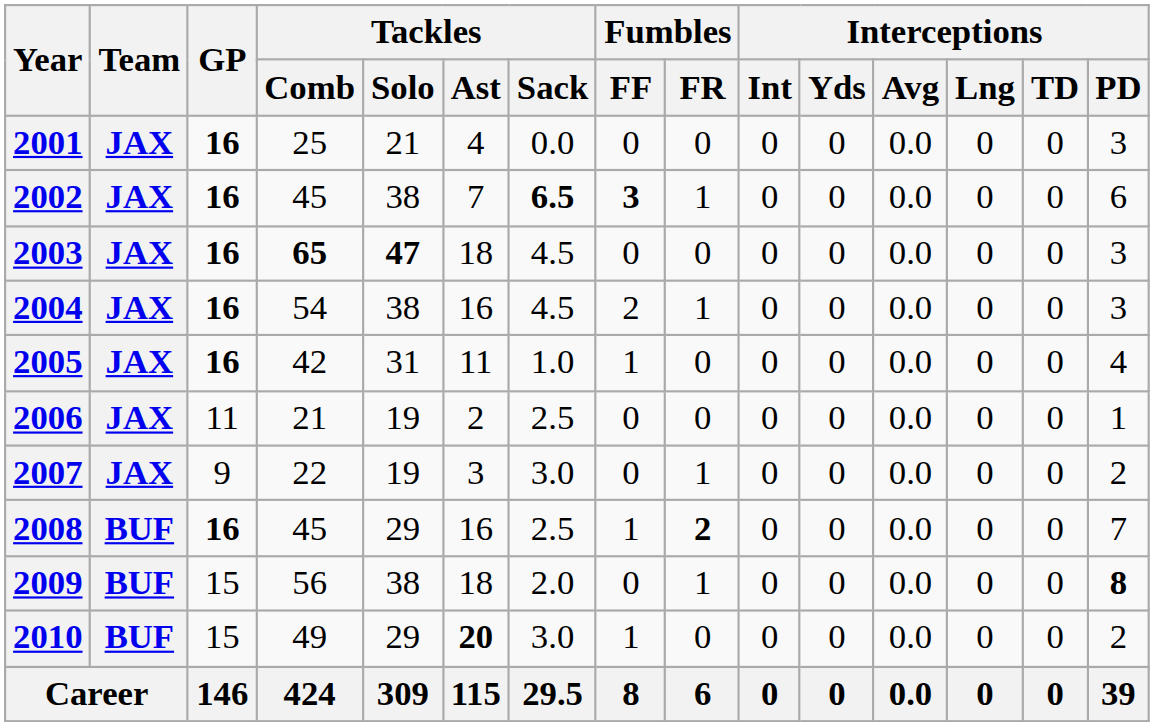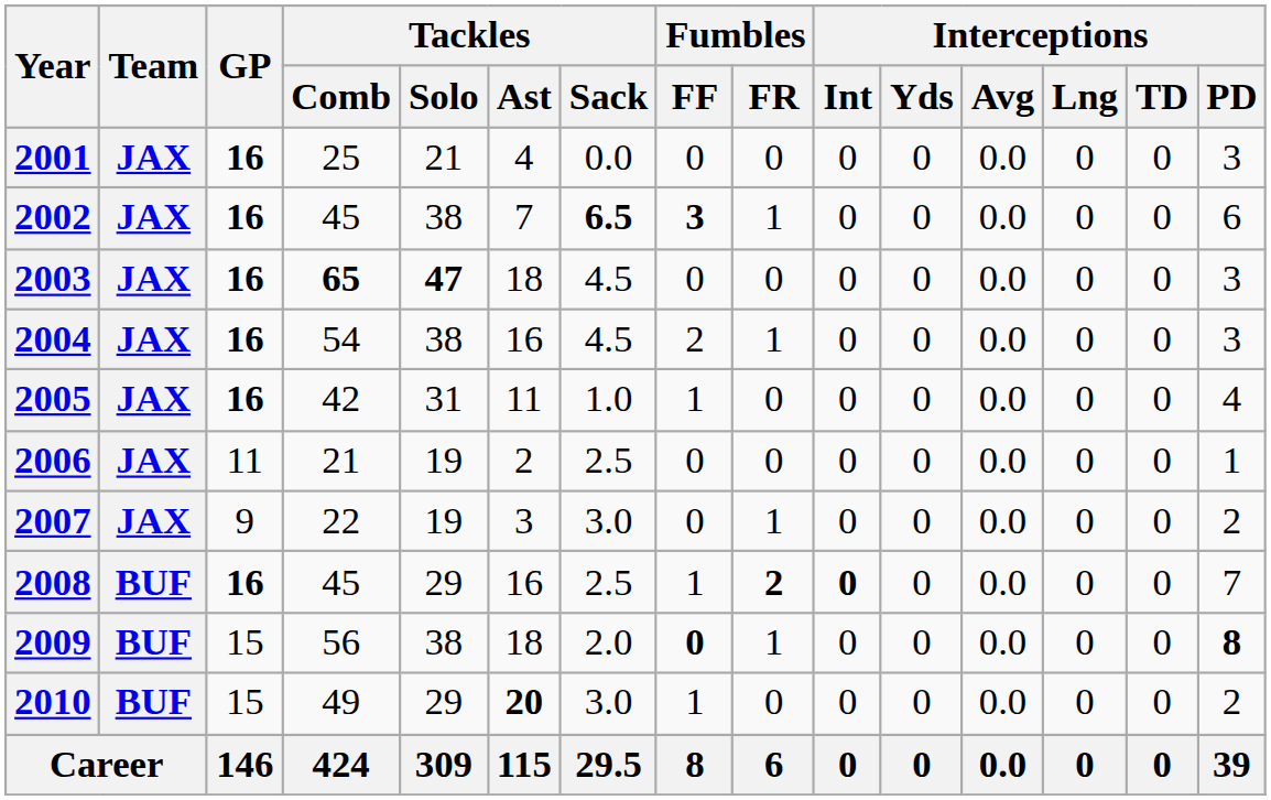2008 | Interceptions / Int: normal -> bold
2009 | Fumbles / FF: normal -> bold
